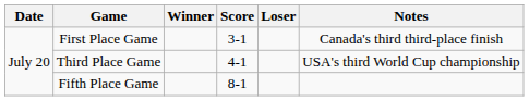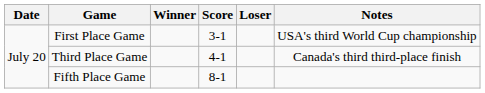First Place Game | Notes: Canada's third third-place finish -> USA's third World Cup championship
Third Place Game | Notes: USA's third World Cup championship -> Canada's third third-place finish
